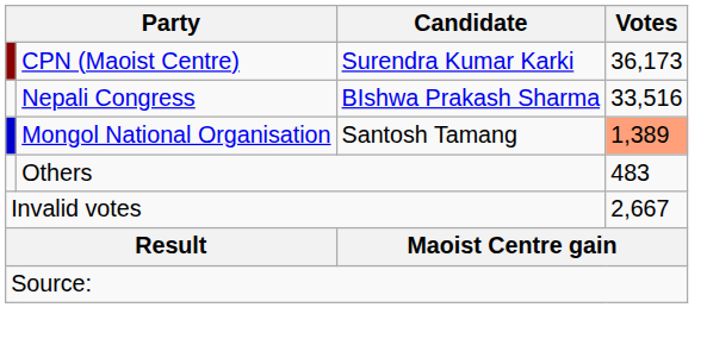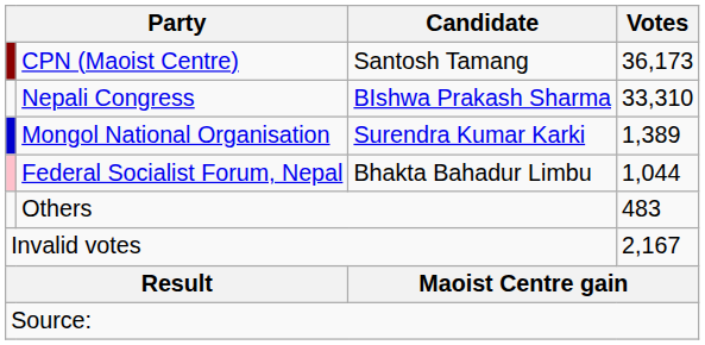CPN (Maoist Centre) | Candidate: Surendra Kumar Karki -> Santosh Tamang
Nepali Congress | Votes: 33,516 -> 33,310
Mongol National Organisation | Candidate: Santosh Tamang -> Surendra Kumar Karki
Mongol National Organisation | Votes: lightsalmon background -> no background
+ row: Federal Socialist Forum, Nepal | Bhakta Bahadur Limbu | 1,044
Invalid votes | Votes: 2,667 -> 2,167
